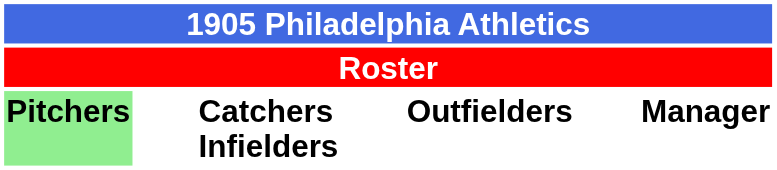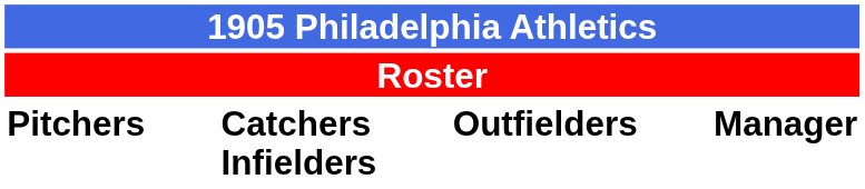Pitchers | column 1: lightgreen background -> no background
